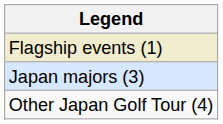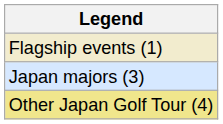row 4 | column 1: no background -> khaki background
